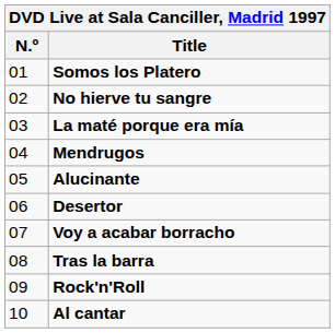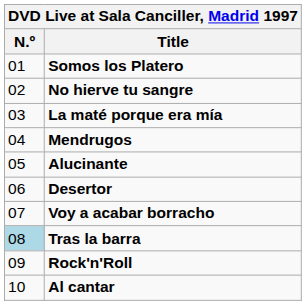Tras la barra | N.º: no background -> lightblue background
